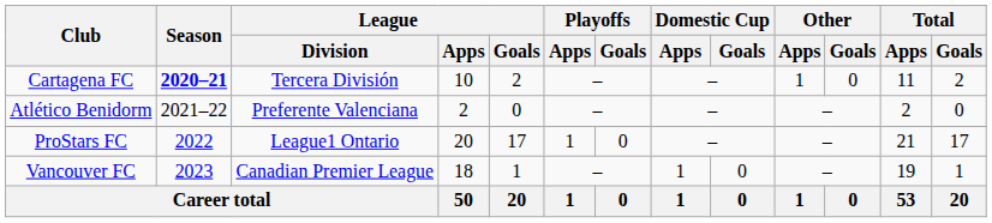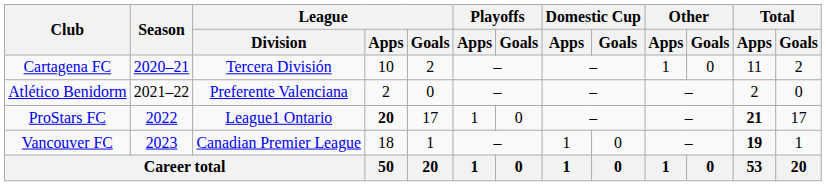Cartagena FC | Season: bold -> normal
ProStars FC | League / Apps: normal -> bold
ProStars FC | Total / Apps: normal -> bold
Vancouver FC | Total / Apps: normal -> bold
